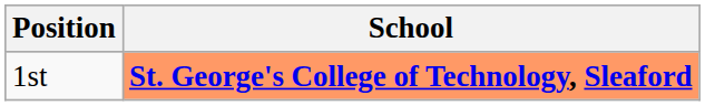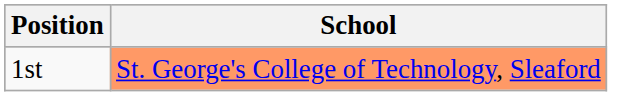1st | School: bold -> normal
